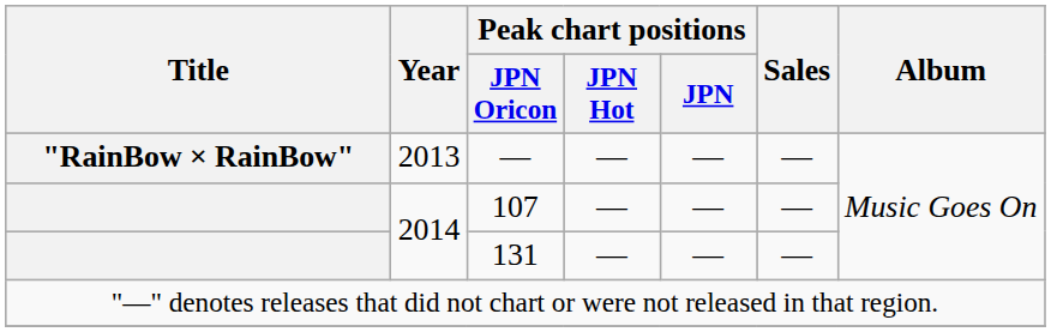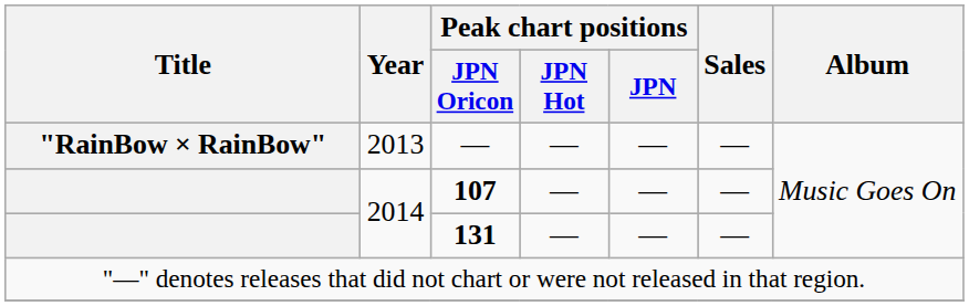107 | Peak chart positions / JPN Oricon: normal -> bold
131 | Peak chart positions / JPN Oricon: normal -> bold
